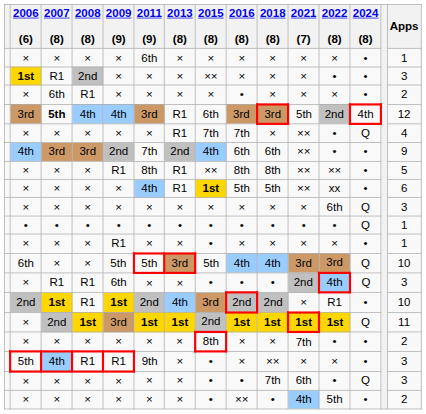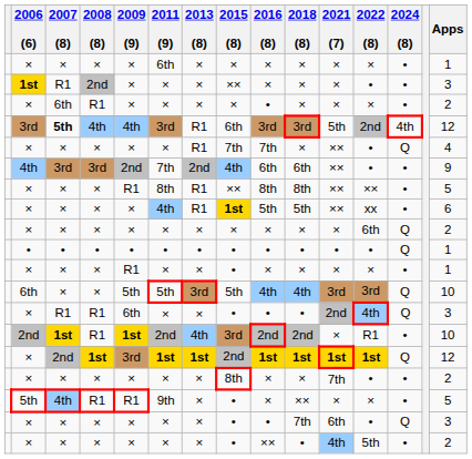row 10 | Apps: 3 -> 2
row 16 | Apps: 11 -> 12
row 18 | Apps: 3 -> 5
